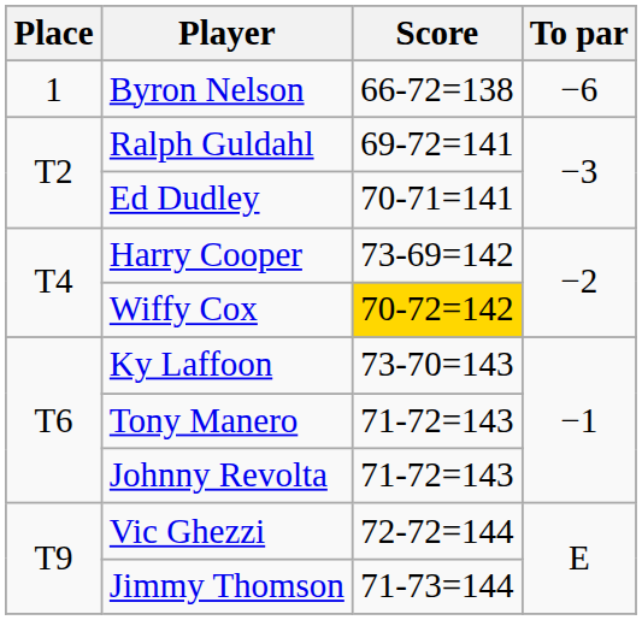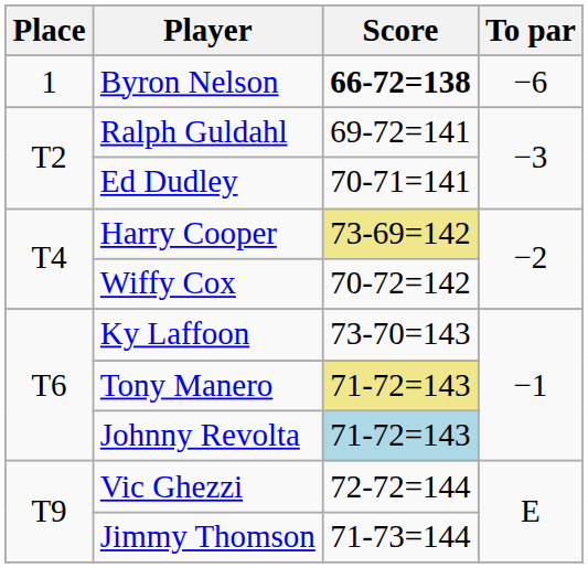Byron Nelson | Score: normal -> bold
Harry Cooper | Score: no background -> khaki background
Wiffy Cox | Score: gold background -> no background
Tony Manero | Score: no background -> khaki background
Johnny Revolta | Score: no background -> lightblue background
